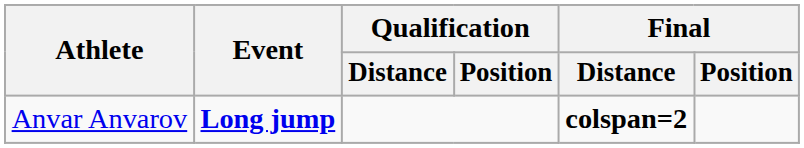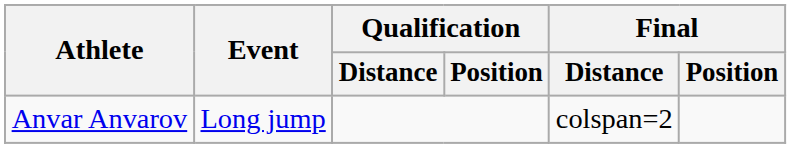Anvar Anvarov | Event: bold -> normal
Anvar Anvarov | Final / Distance: bold -> normal
